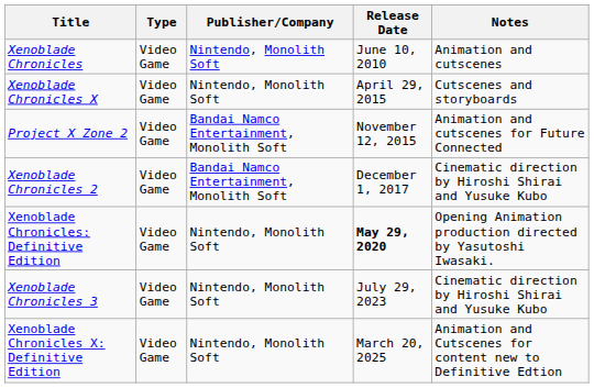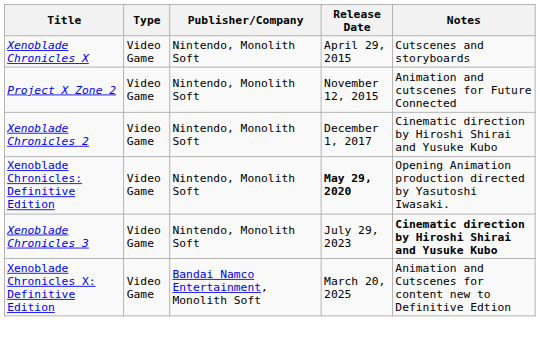- row: Xenoblade Chronicles | Video Game | Nintendo, Monolith Soft | June 10, 2010 | Animation and cutscenes
Project X Zone 2 | Publisher/Company: Bandai Namco Entertainment, Monolith Soft -> Nintendo, Monolith Soft
Xenoblade Chronicles 2 | Publisher/Company: Bandai Namco Entertainment, Monolith Soft -> Nintendo, Monolith Soft
Xenoblade Chronicles 3 | Notes: normal -> bold
Xenoblade Chronicles X: Definitive Edition | Publisher/Company: Nintendo, Monolith Soft -> Bandai Namco Entertainment, Monolith Soft
